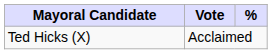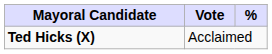Ted Hicks (X) | Mayoral Candidate: normal -> bold
